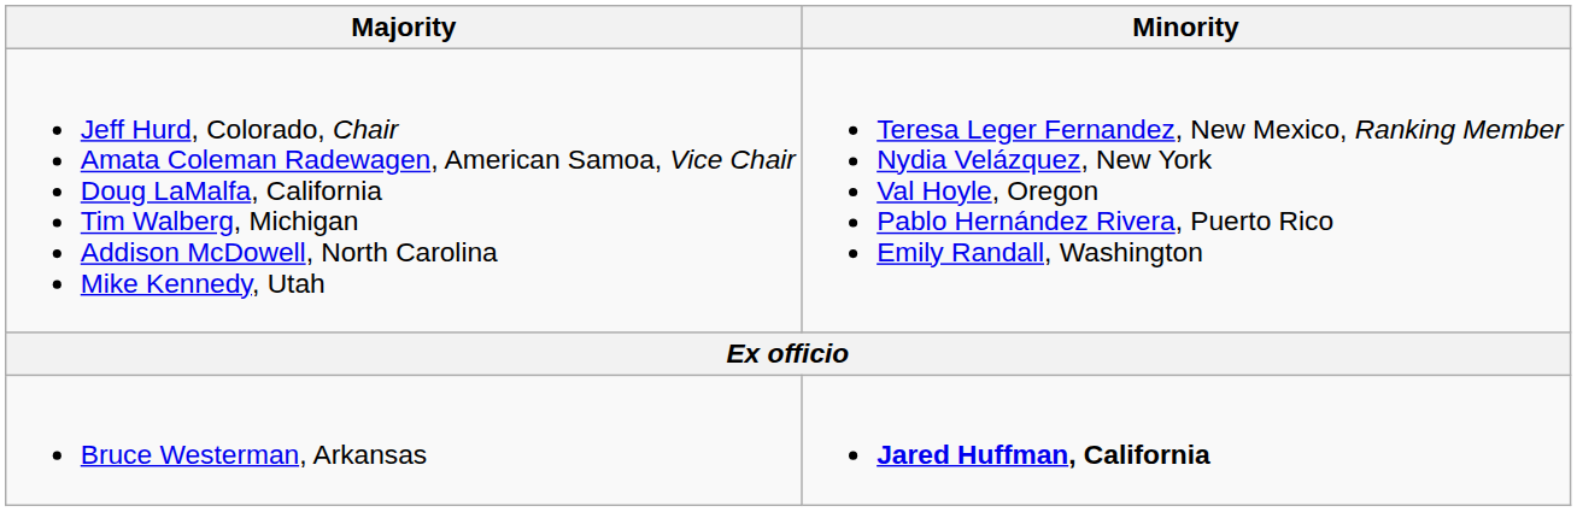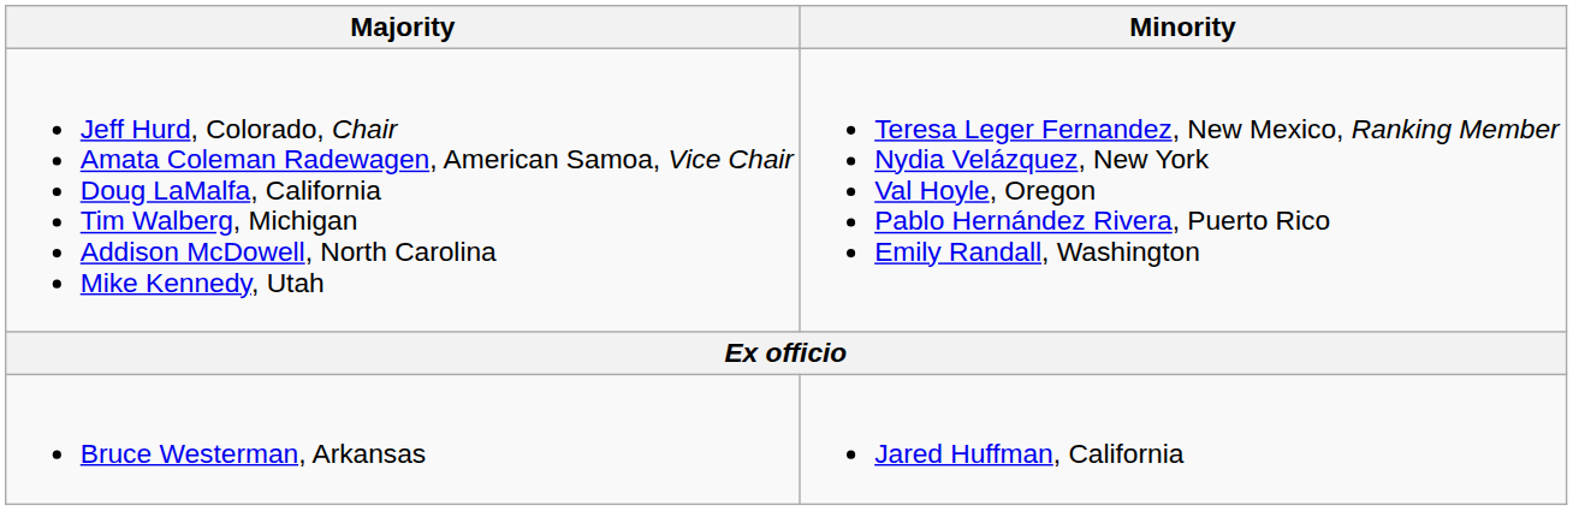Bruce Westerman, Arkansas | Minority: bold -> normal
